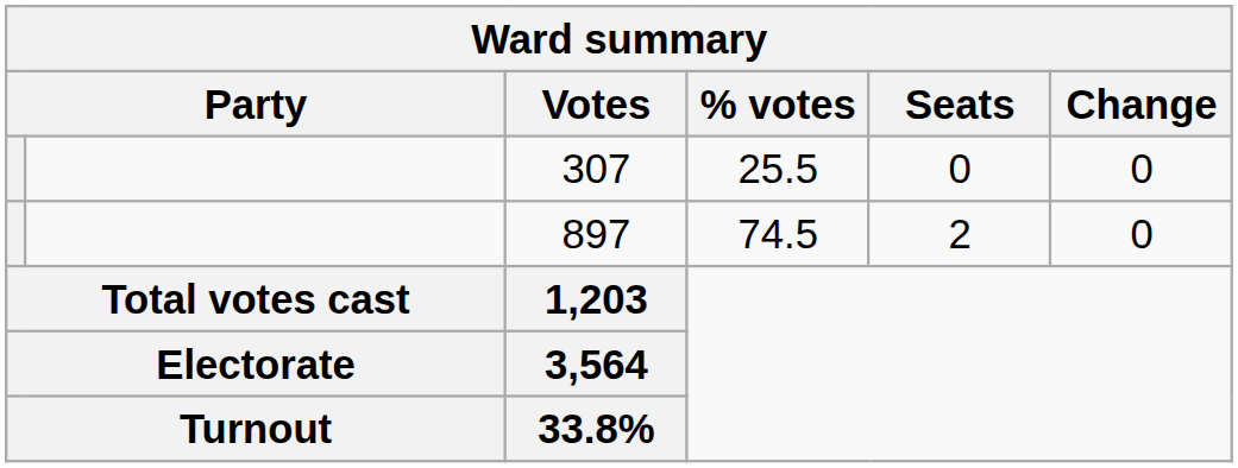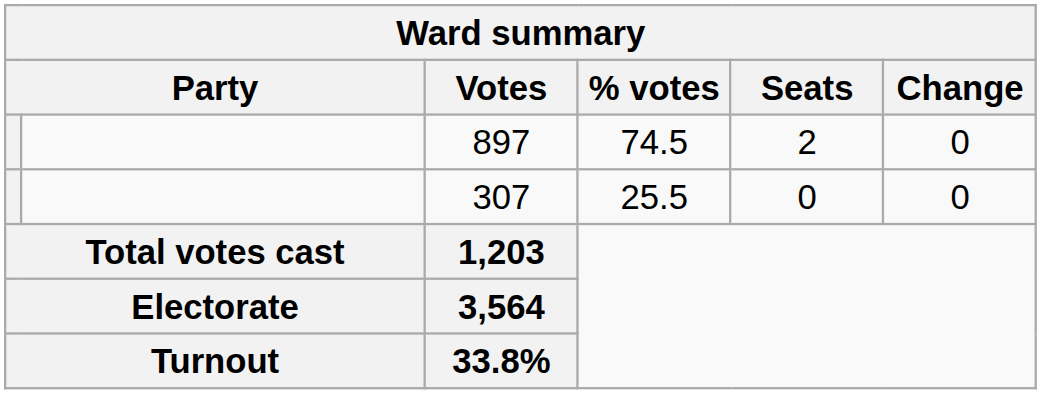rows swapped: 897 <-> 307
